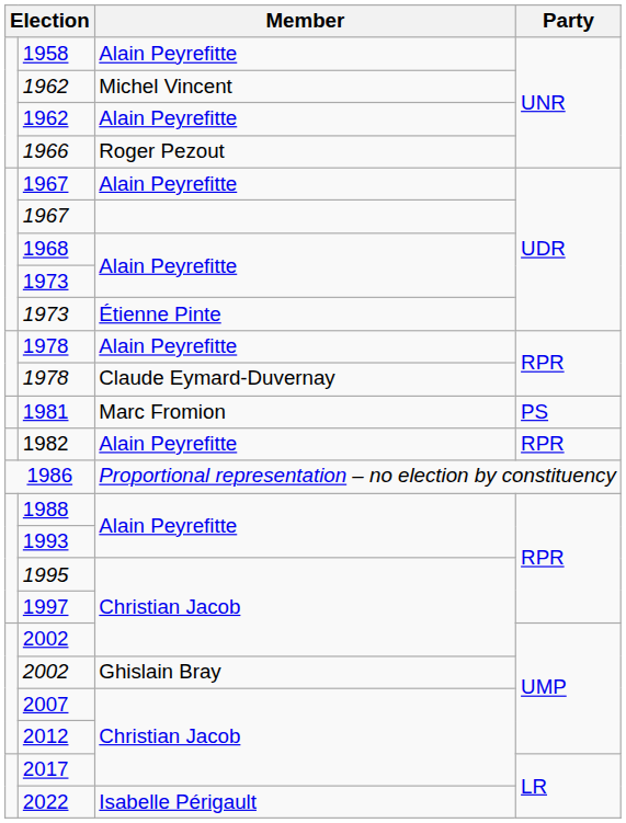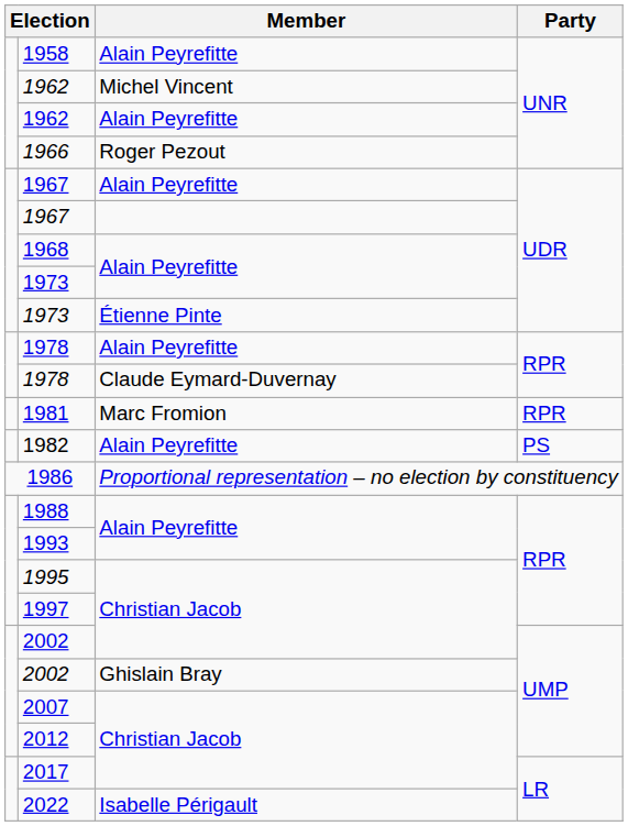1981 | Party: PS -> RPR
1982 | Party: RPR -> PS
